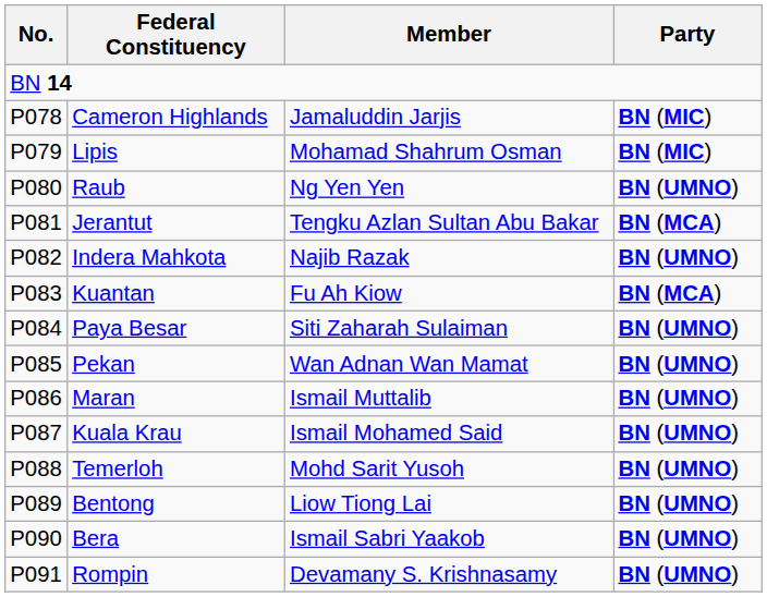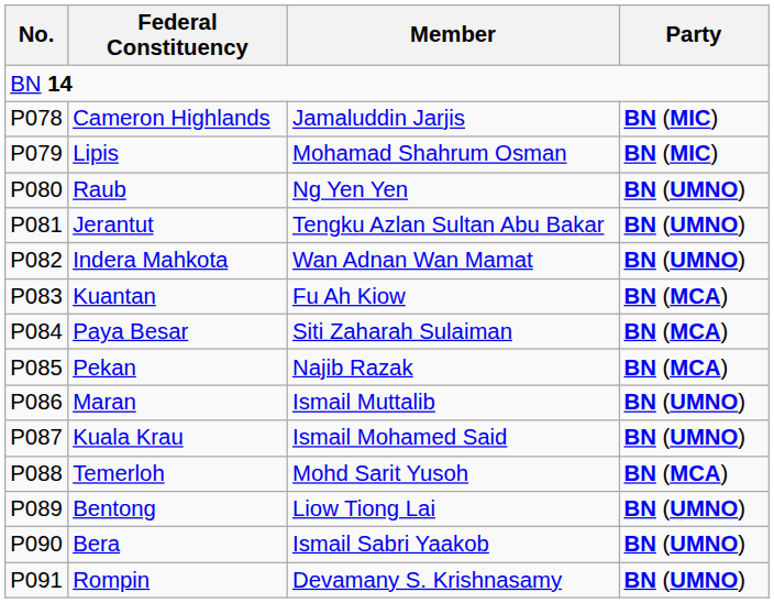Jerantut | Party: BN (MCA) -> BN (UMNO)
Indera Mahkota | Member: Najib Razak -> Wan Adnan Wan Mamat
Paya Besar | Party: BN (UMNO) -> BN (MCA)
Pekan | Member: Wan Adnan Wan Mamat -> Najib Razak
Pekan | Party: BN (UMNO) -> BN (MCA)
Temerloh | Party: BN (UMNO) -> BN (MCA)
